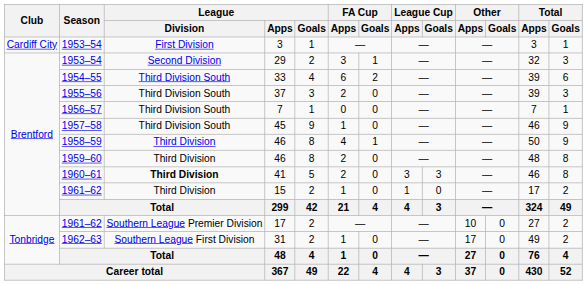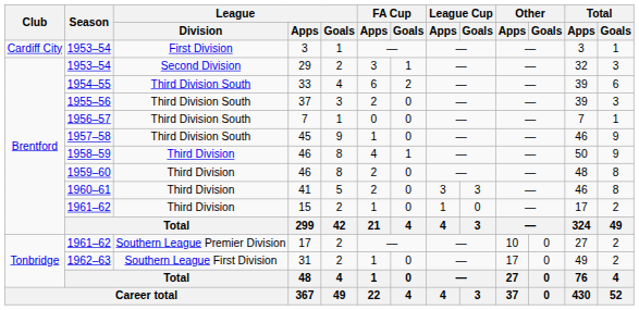41 | League / Division: bold -> normal
